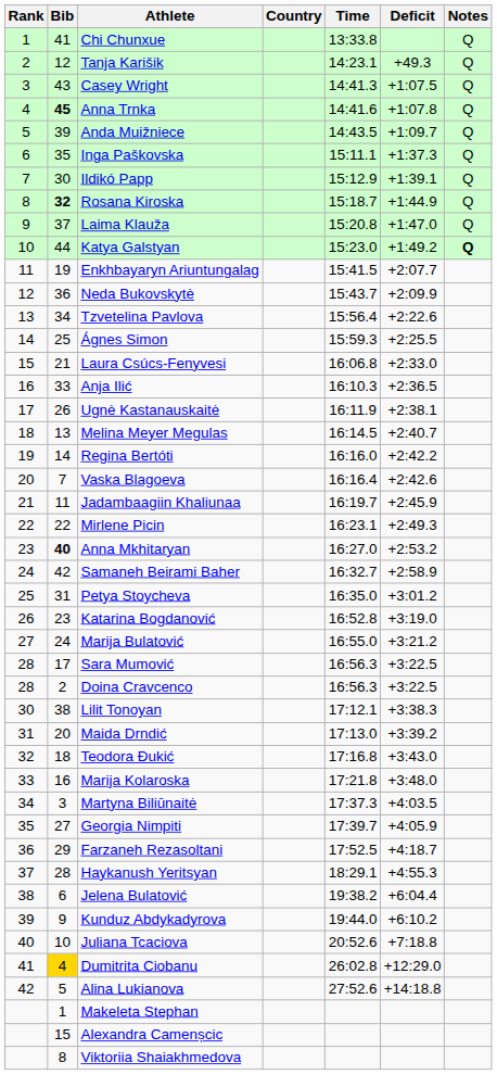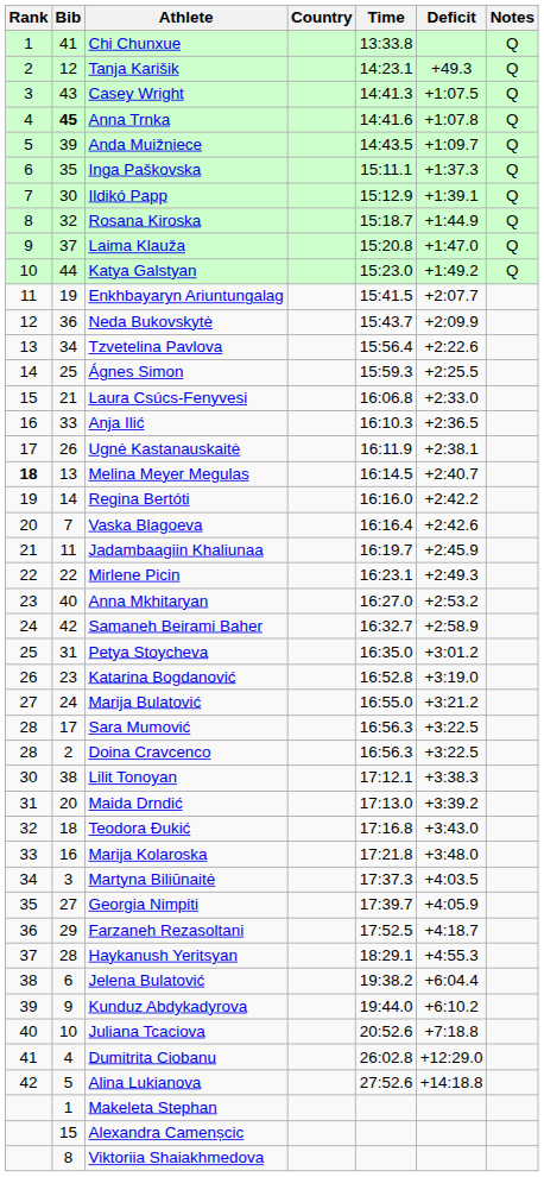Rosana Kiroska | Bib: bold -> normal
Katya Galstyan | Notes: bold -> normal
Melina Meyer Megulas | Rank: normal -> bold
Anna Mkhitaryan | Bib: bold -> normal
Dumitrita Ciobanu | Bib: gold background -> no background
